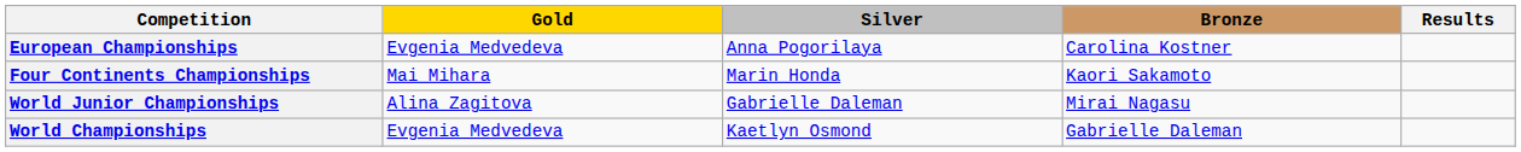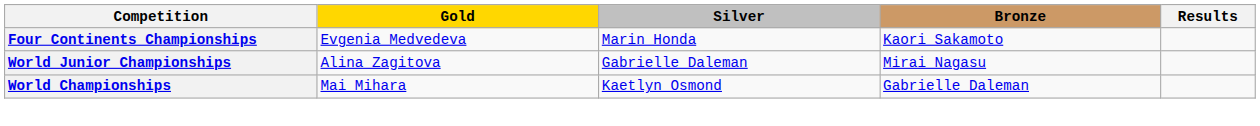- row: European Championships | Evgenia Medvedeva | Anna Pogorilaya | Carolina Kostner
Four Continents Championships | Gold: Mai Mihara -> Evgenia Medvedeva
World Championships | Gold: Evgenia Medvedeva -> Mai Mihara
